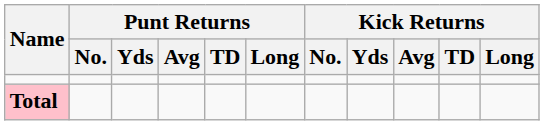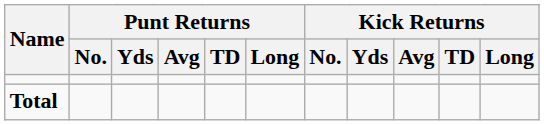row 4 | Name: pink background -> no background
